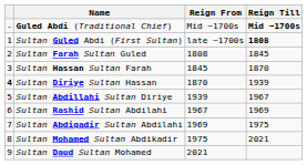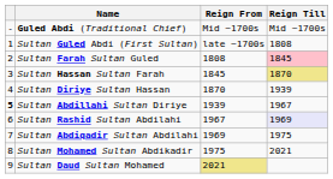Guled Abdi (Traditional Chief) | Reign Till: bold -> normal
Sultan Guled Abdi (First Sultan) | Reign Till: bold -> normal
Sultan Farah Sultan Guled | Reign Till: no background -> pink background
Sultan Hassan Sultan Farah | Reign Till: no background -> khaki background
Sultan Diriye Sultan Hassan | column 1: bold -> normal
Sultan Abdillahi Sultan Diriye | column 1: normal -> bold
Sultan Rashid Sultan Abdilahi | Reign Till: no background -> lavender background
Sultan Daud Sultan Mohamed | Reign From: no background -> khaki background
